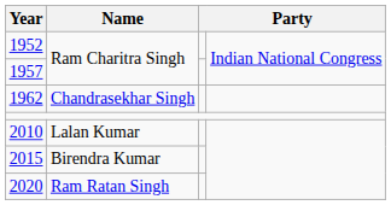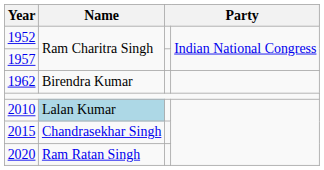1962 | Name: Chandrasekhar Singh -> Birendra Kumar
2010 | Name: no background -> lightblue background
2015 | Name: Birendra Kumar -> Chandrasekhar Singh
